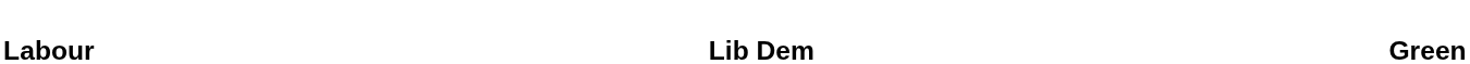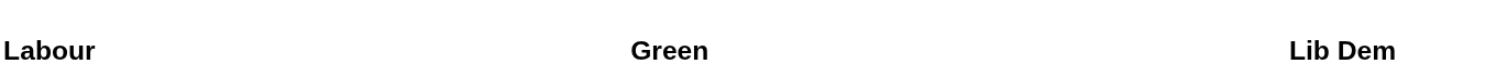columns swapped: 15 <-> 3
